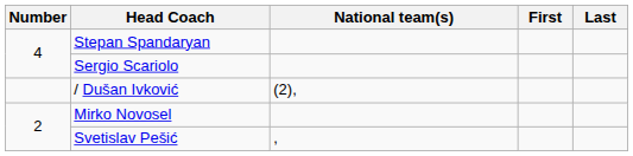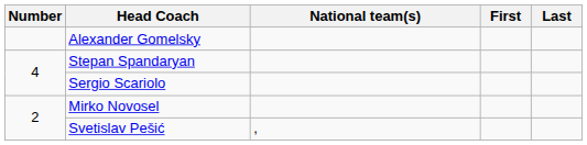+ row: Alexander Gomelsky
- row: / Dušan Ivković | (2),
